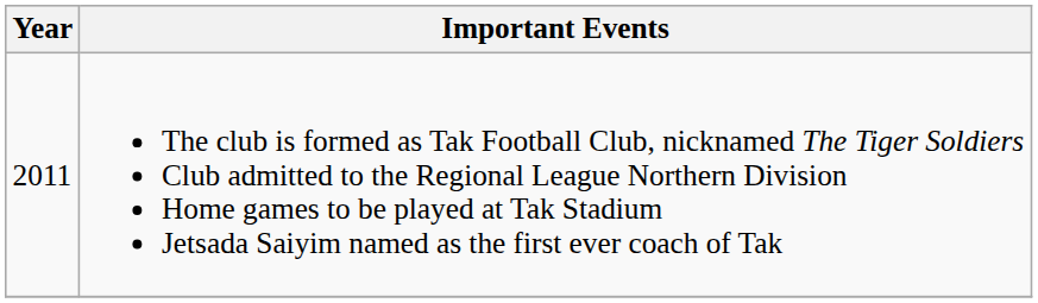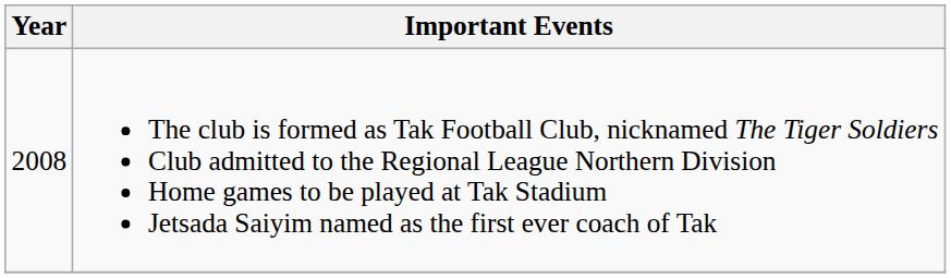row 2 | Year: 2011 -> 2008
